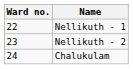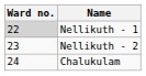Nellikuth - 1 | Ward no.: no background -> lightgrey background
